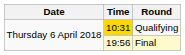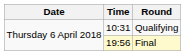Qualifying | Time: gold background -> no background
